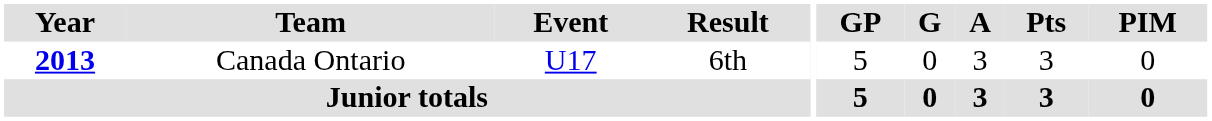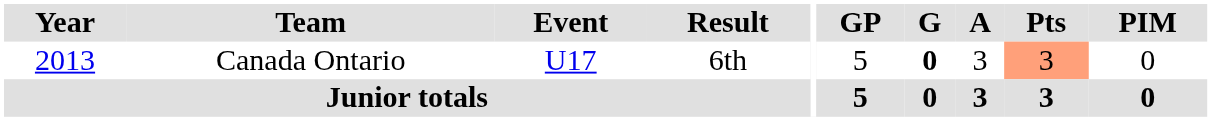Canada Ontario | Year: bold -> normal
Canada Ontario | G: normal -> bold
Canada Ontario | Pts: no background -> lightsalmon background
